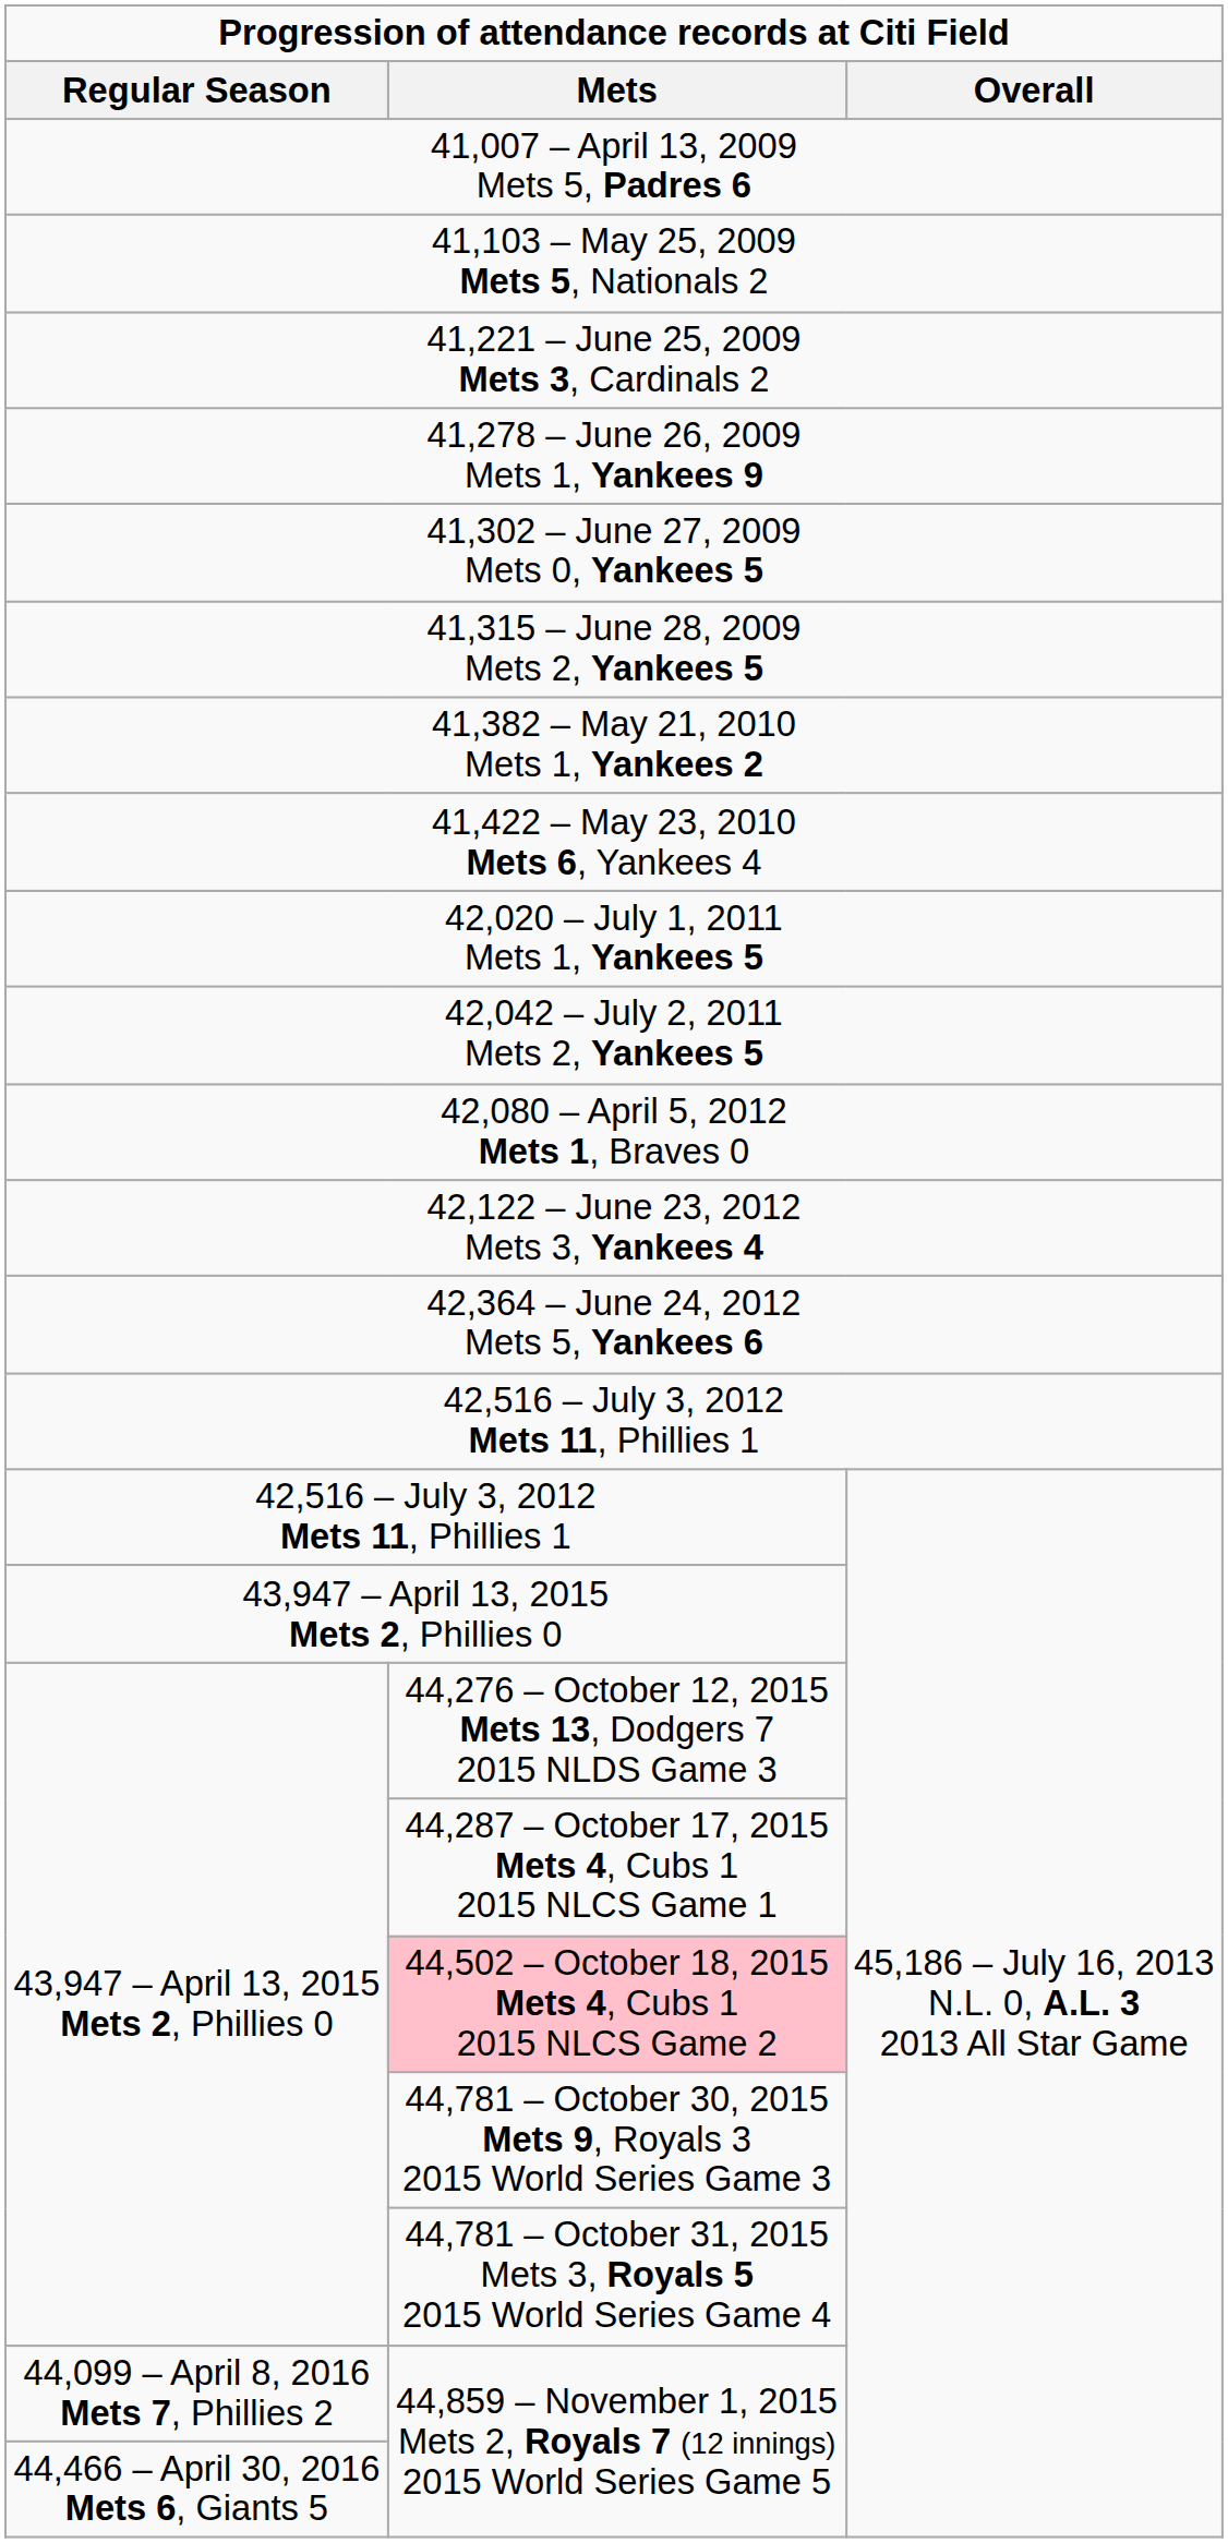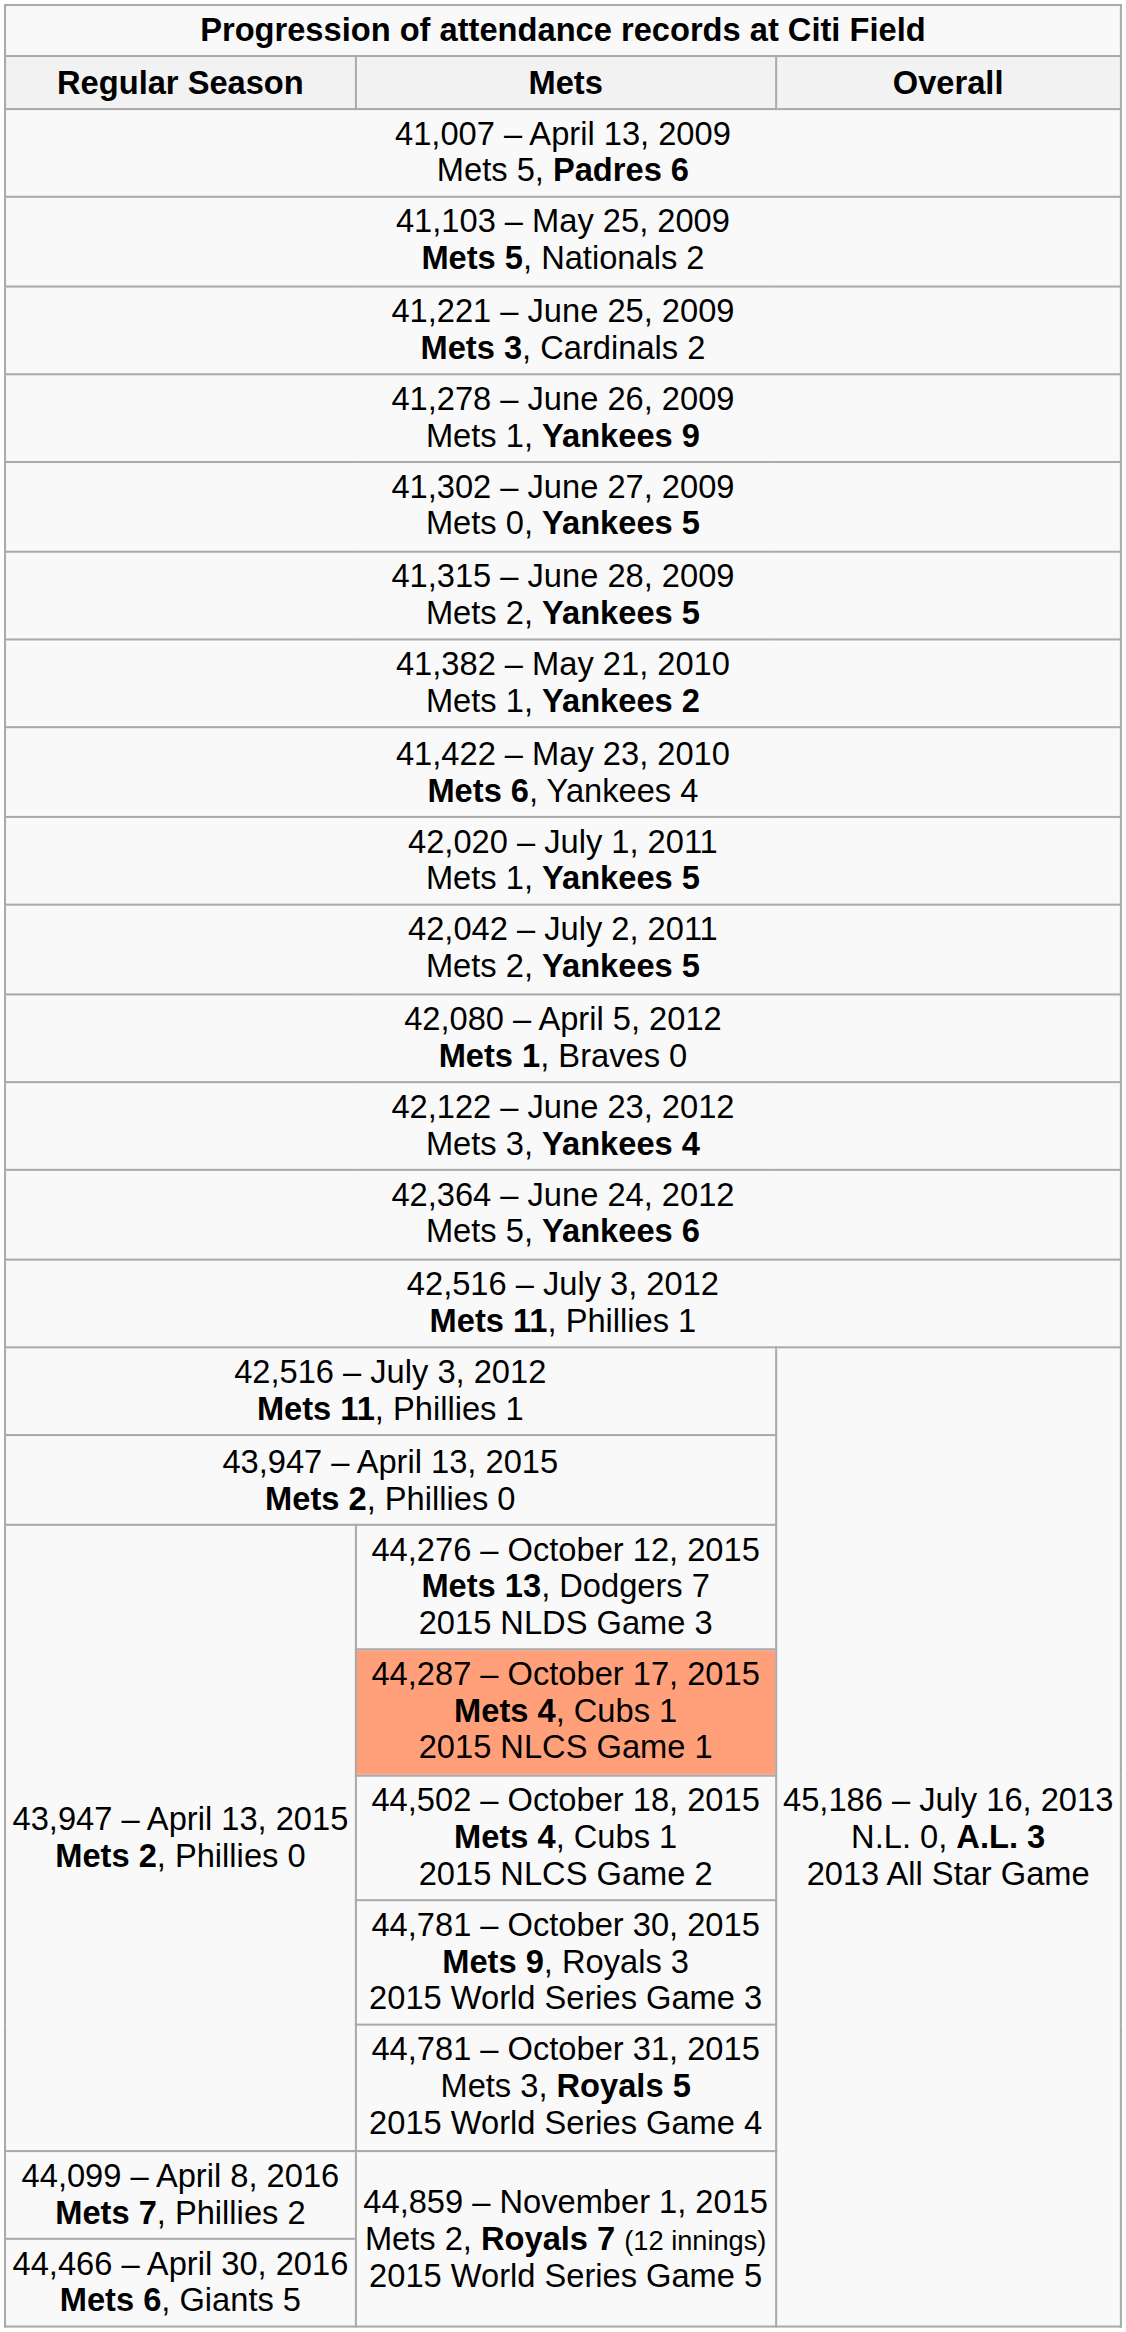44,287 – October 17, 2015 Mets 4, Cubs 1 2015 NLCS Game 1 | Mets: no background -> lightsalmon background
44,502 – October 18, 2015 Mets 4, Cubs 1 2015 NLCS Game 2 | Mets: pink background -> no background
